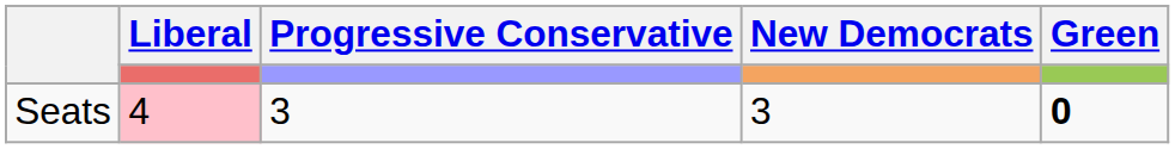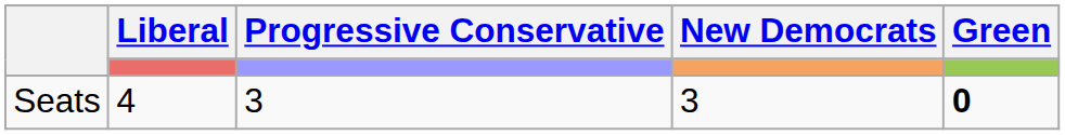Seats | Liberal: pink background -> no background
